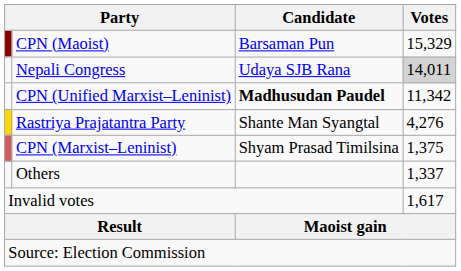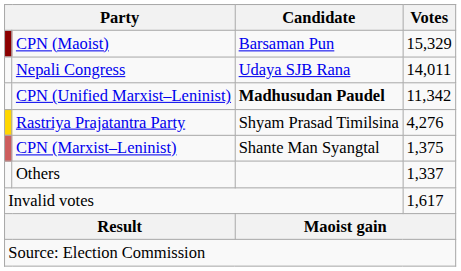Nepali Congress | Votes: lightgrey background -> no background
Rastriya Prajatantra Party | Candidate: Shante Man Syangtal -> Shyam Prasad Timilsina
CPN (Marxist–Leninist) | Candidate: Shyam Prasad Timilsina -> Shante Man Syangtal
